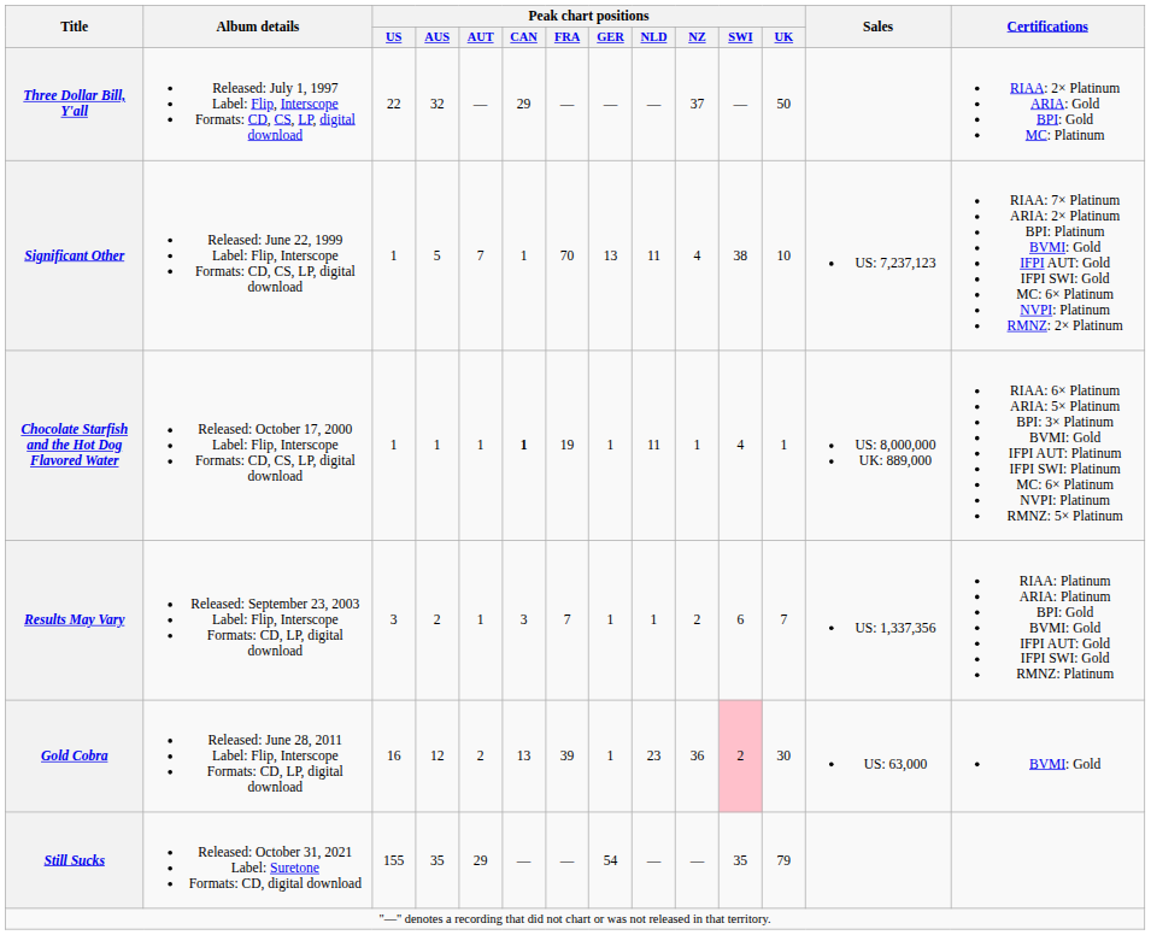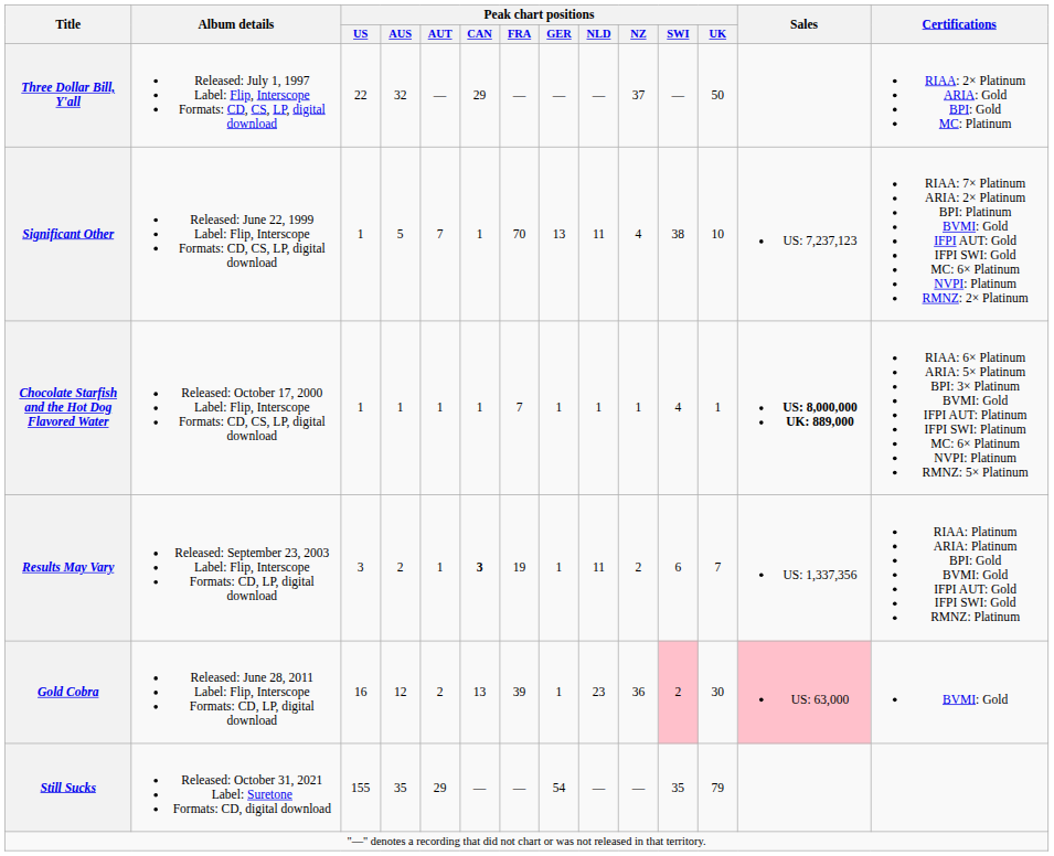Chocolate Starfish and the Hot Dog Flavored Water | Peak chart positions / CAN: bold -> normal
Chocolate Starfish and the Hot Dog Flavored Water | Peak chart positions / FRA: 19 -> 7
Chocolate Starfish and the Hot Dog Flavored Water | Peak chart positions / NLD: 11 -> 1
Chocolate Starfish and the Hot Dog Flavored Water | Sales: normal -> bold
Results May Vary | Peak chart positions / CAN: normal -> bold
Results May Vary | Peak chart positions / FRA: 7 -> 19
Results May Vary | Peak chart positions / NLD: 1 -> 11
Gold Cobra | Sales: no background -> pink background
